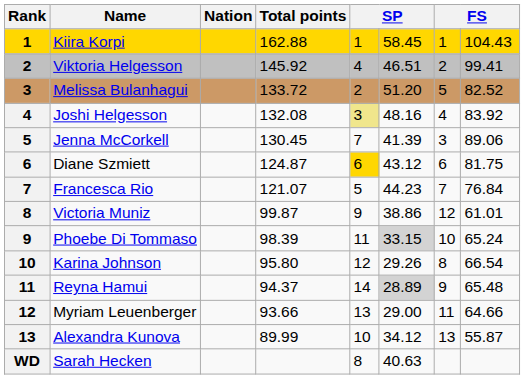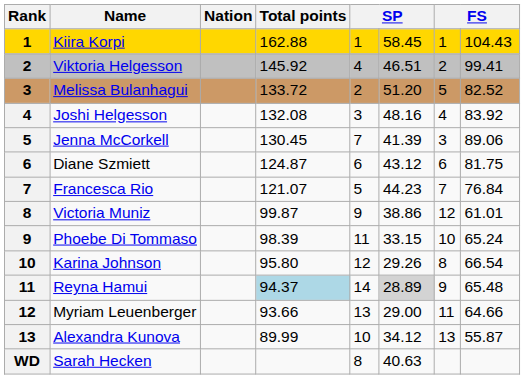Joshi Helgesson | column 5: khaki background -> no background
Diane Szmiett | column 5: gold background -> no background
Phoebe Di Tommaso | column 6: lightgrey background -> no background
Reyna Hamui | Total points: no background -> lightblue background
